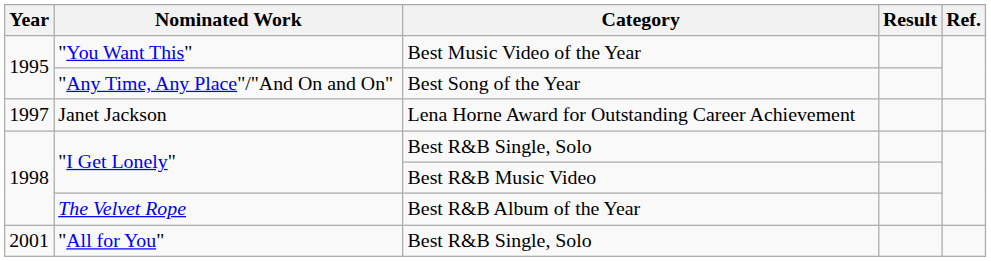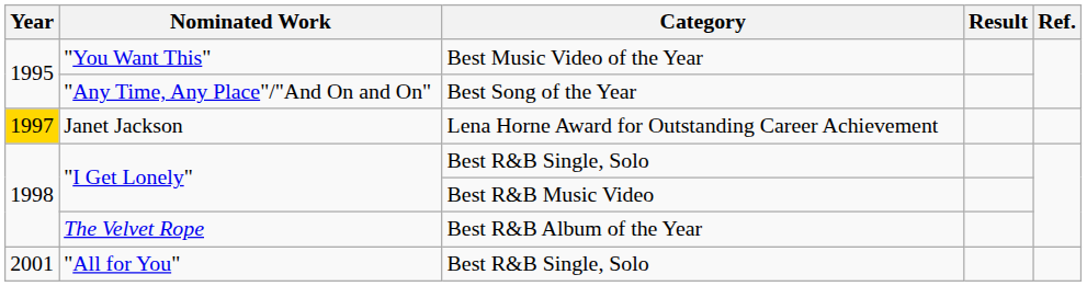Janet Jackson | Year: no background -> gold background
